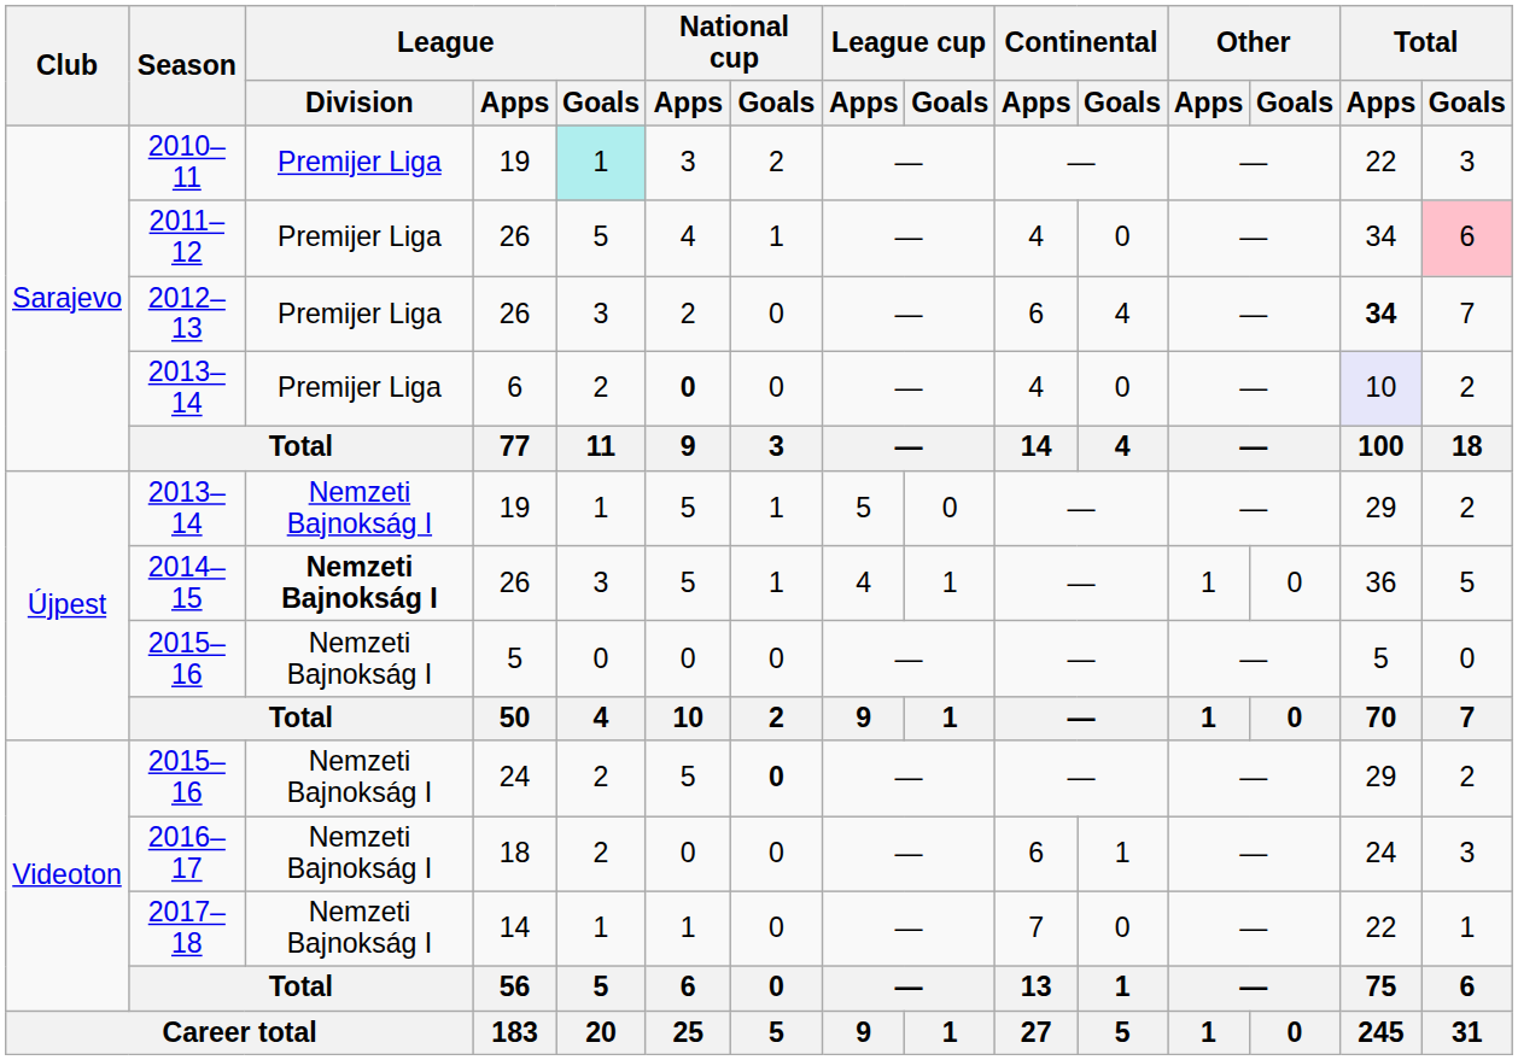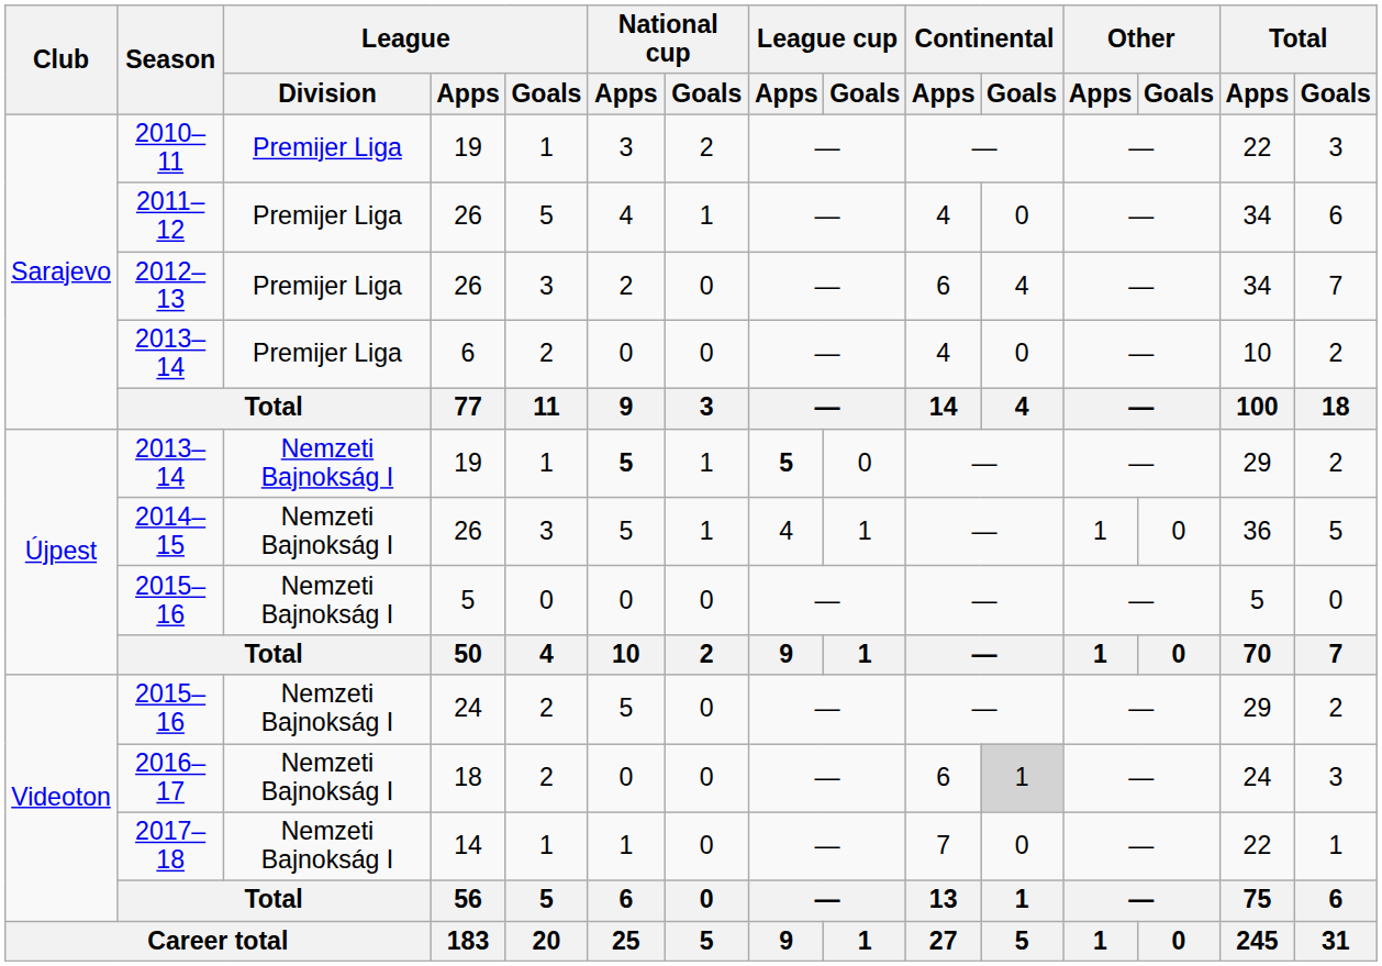2010–11 | League / Goals: paleturquoise background -> no background
2011–12 | Total / Goals: pink background -> no background
2012–13 | Total / Apps: bold -> normal
2013–14 / 6 | National cup / Apps: bold -> normal
2013–14 / 6 | Total / Apps: lavender background -> no background
2013–14 / 19 | National cup / Apps: normal -> bold
2013–14 / 19 | League cup / Apps: normal -> bold
2014–15 | League / Division: bold -> normal
2015–16 / 24 | National cup / Goals: bold -> normal
2016–17 | Continental / Goals: no background -> lightgrey background
